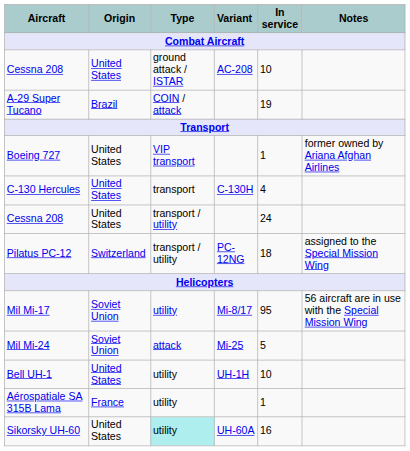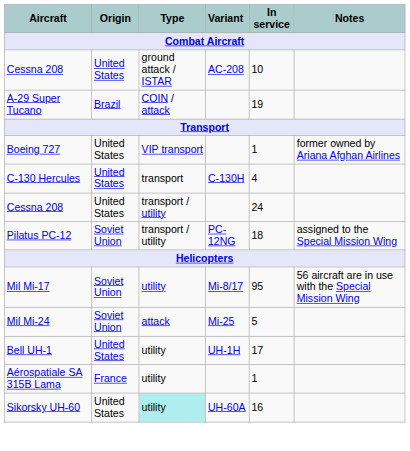Pilatus PC-12 | Origin: Switzerland -> Soviet Union
Bell UH-1 | In service: 10 -> 17
